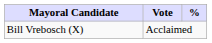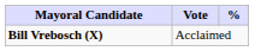Bill Vrebosch (X) | Mayoral Candidate: normal -> bold
